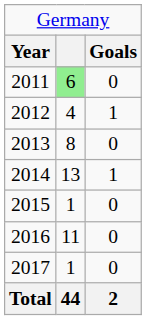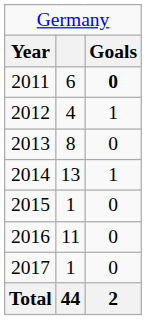2011 | column 2: lightgreen background -> no background
2011 | column 3: normal -> bold
